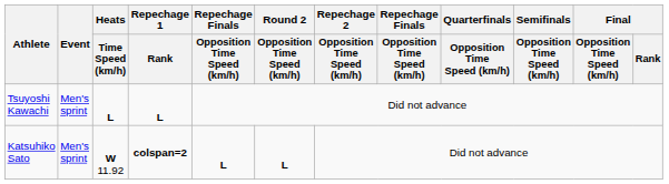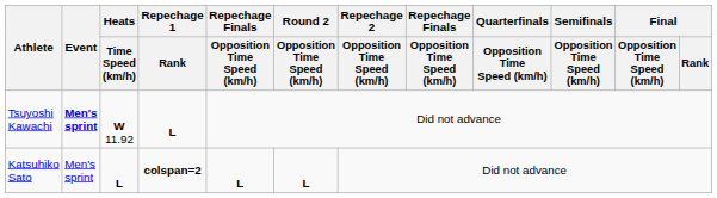Tsuyoshi Kawachi | Event: normal -> bold
Tsuyoshi Kawachi | Heats / Time Speed (km/h): L -> W 11.92
Katsuhiko Sato | Heats / Time Speed (km/h): W 11.92 -> L
